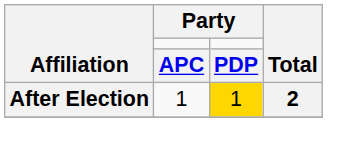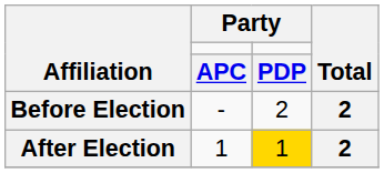+ row: Before Election | - | 2 | 2
